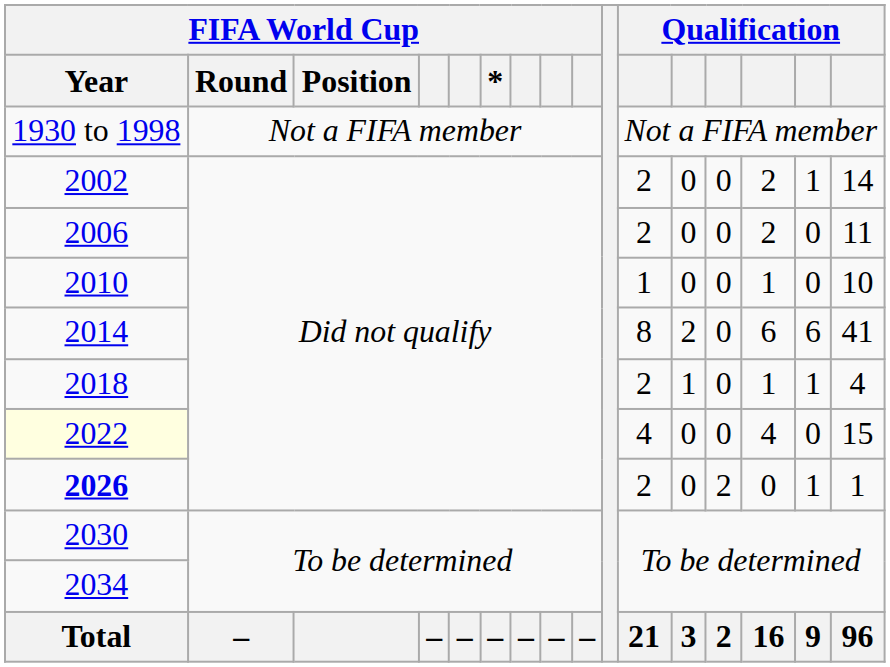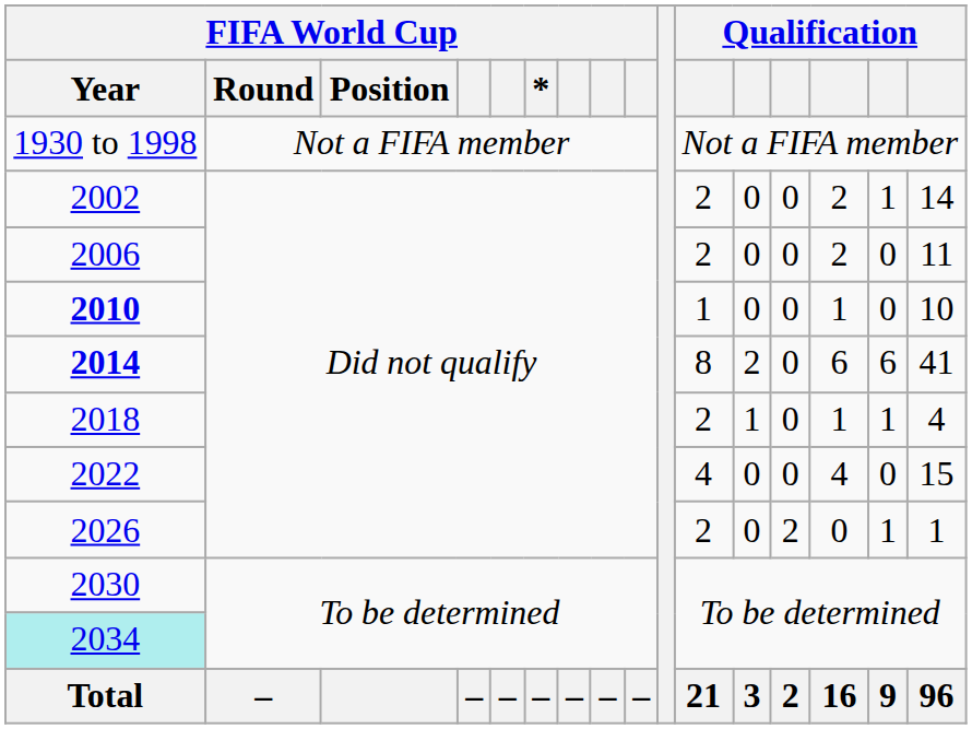2010 | FIFA World Cup / Year: normal -> bold
2014 | FIFA World Cup / Year: normal -> bold
2022 | FIFA World Cup / Year: lightyellow background -> no background
2026 | FIFA World Cup / Year: bold -> normal
2034 | FIFA World Cup / Year: no background -> paleturquoise background
